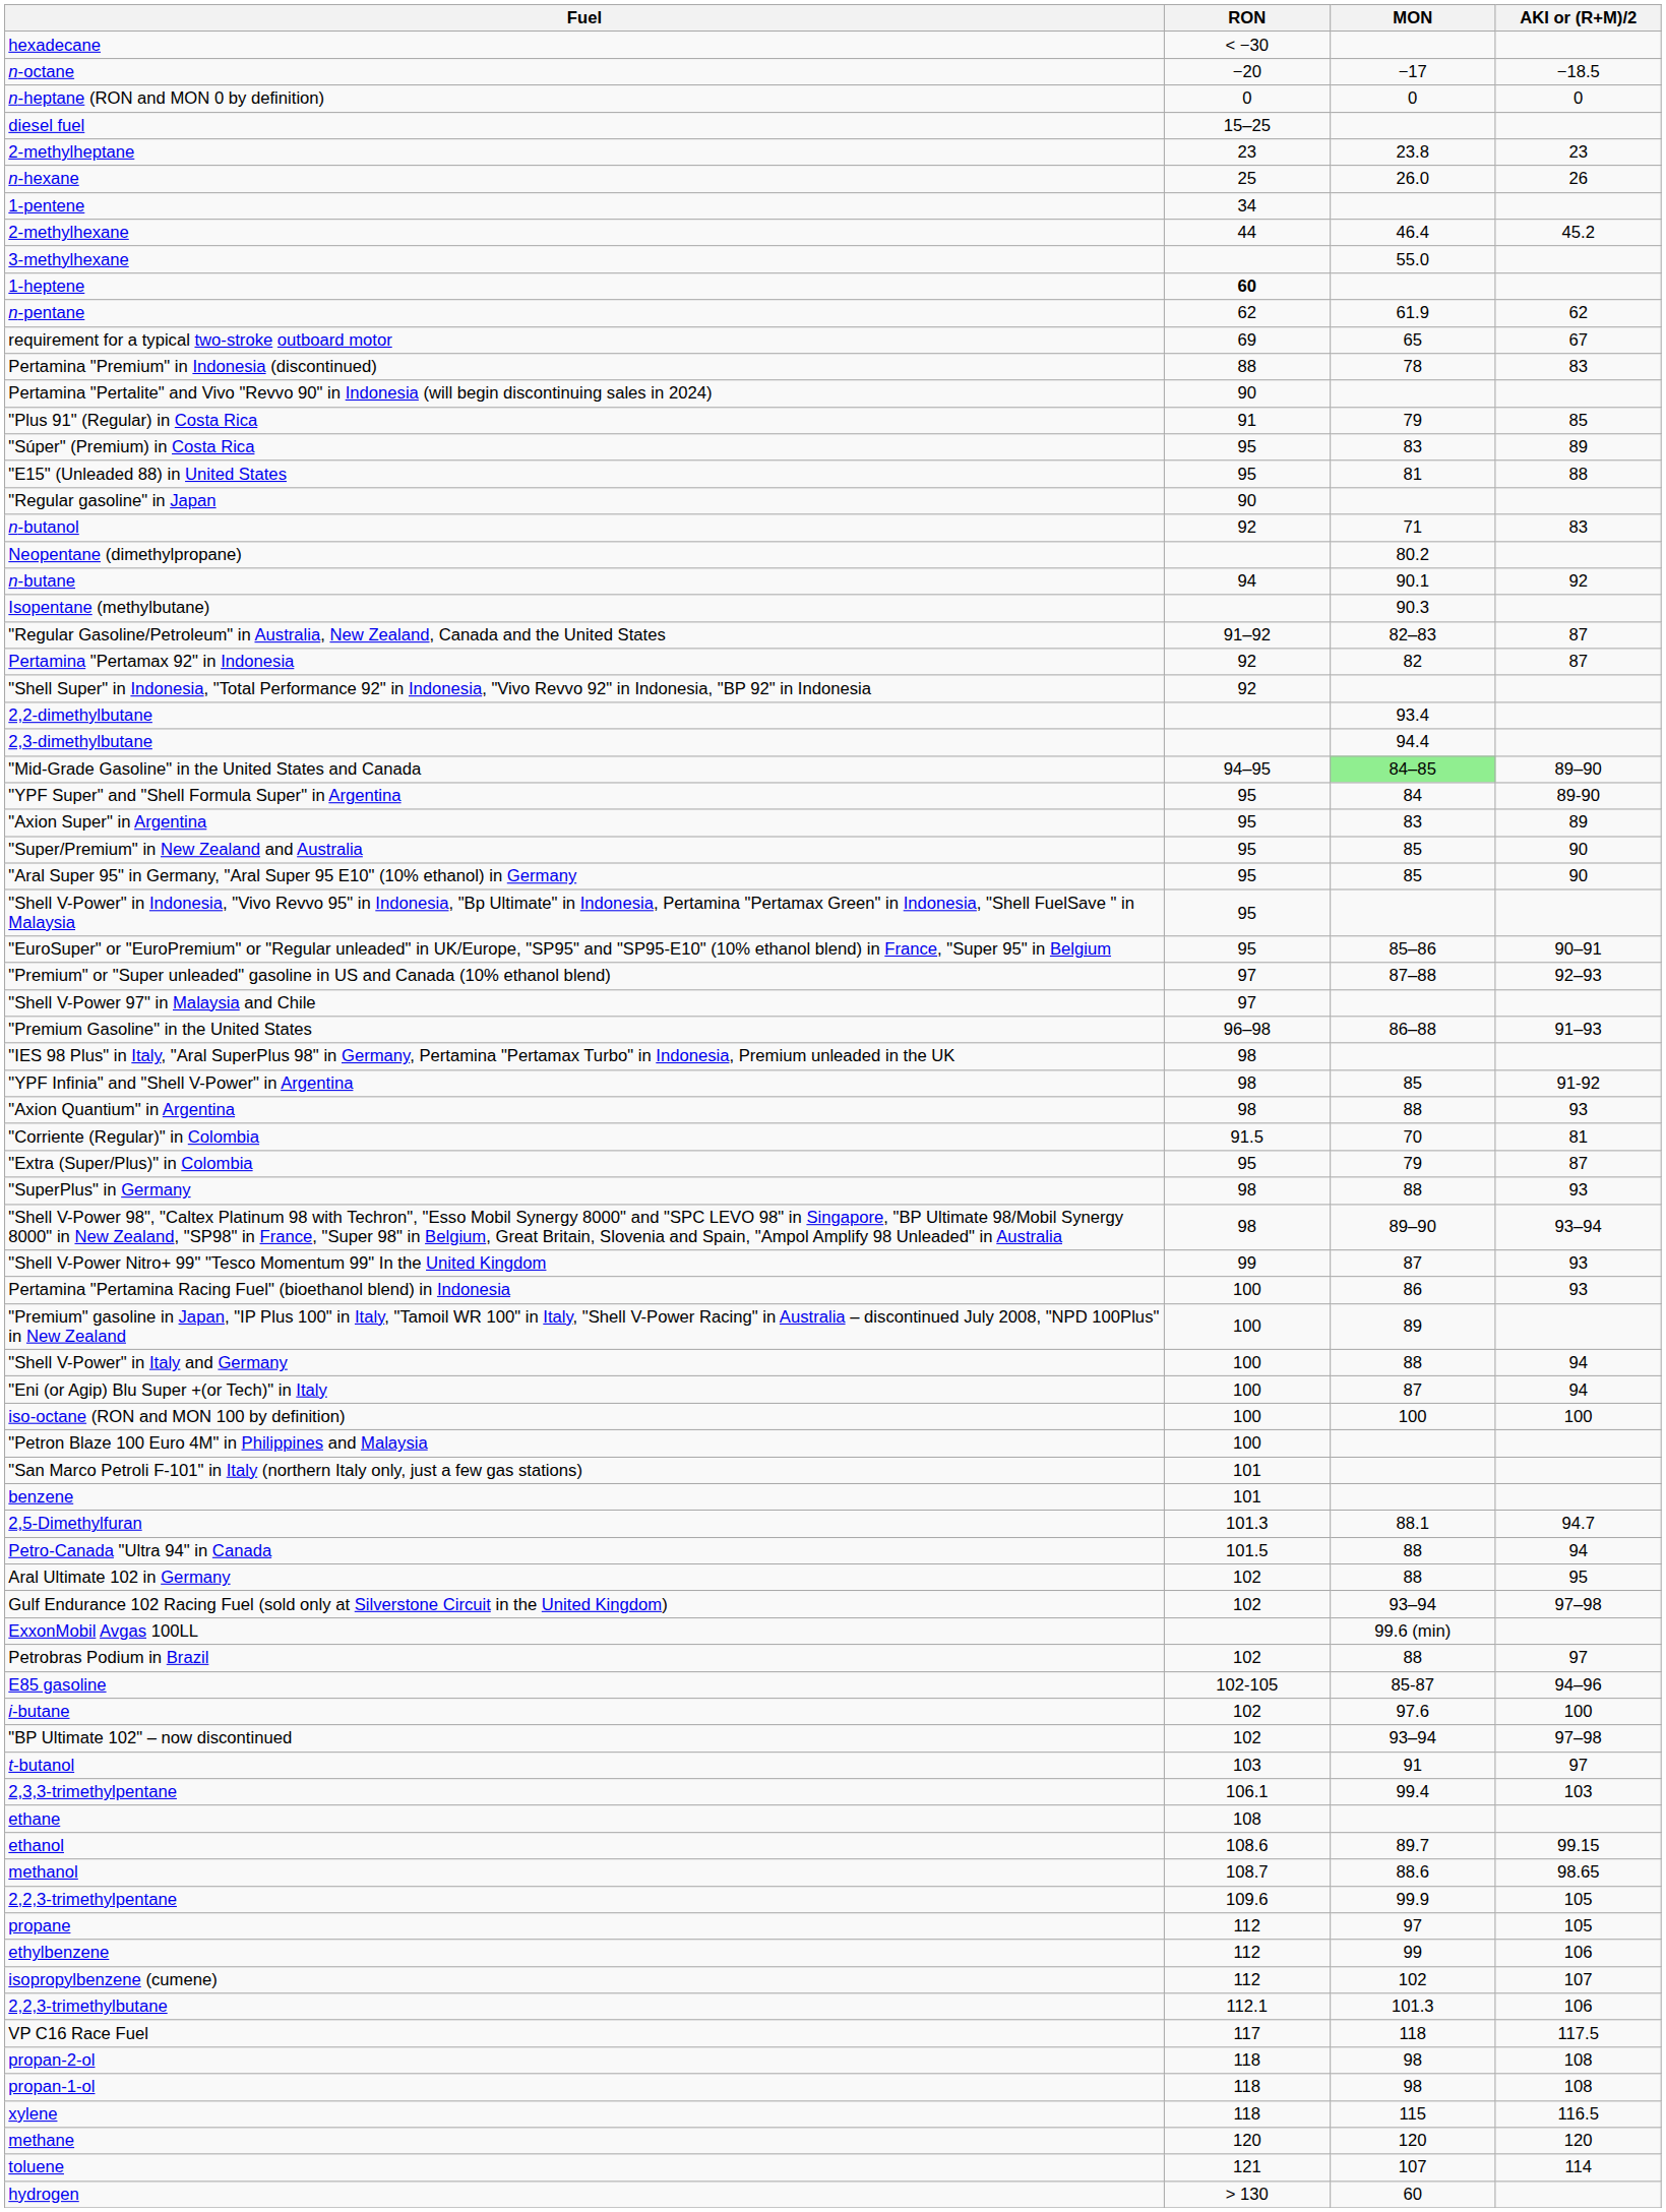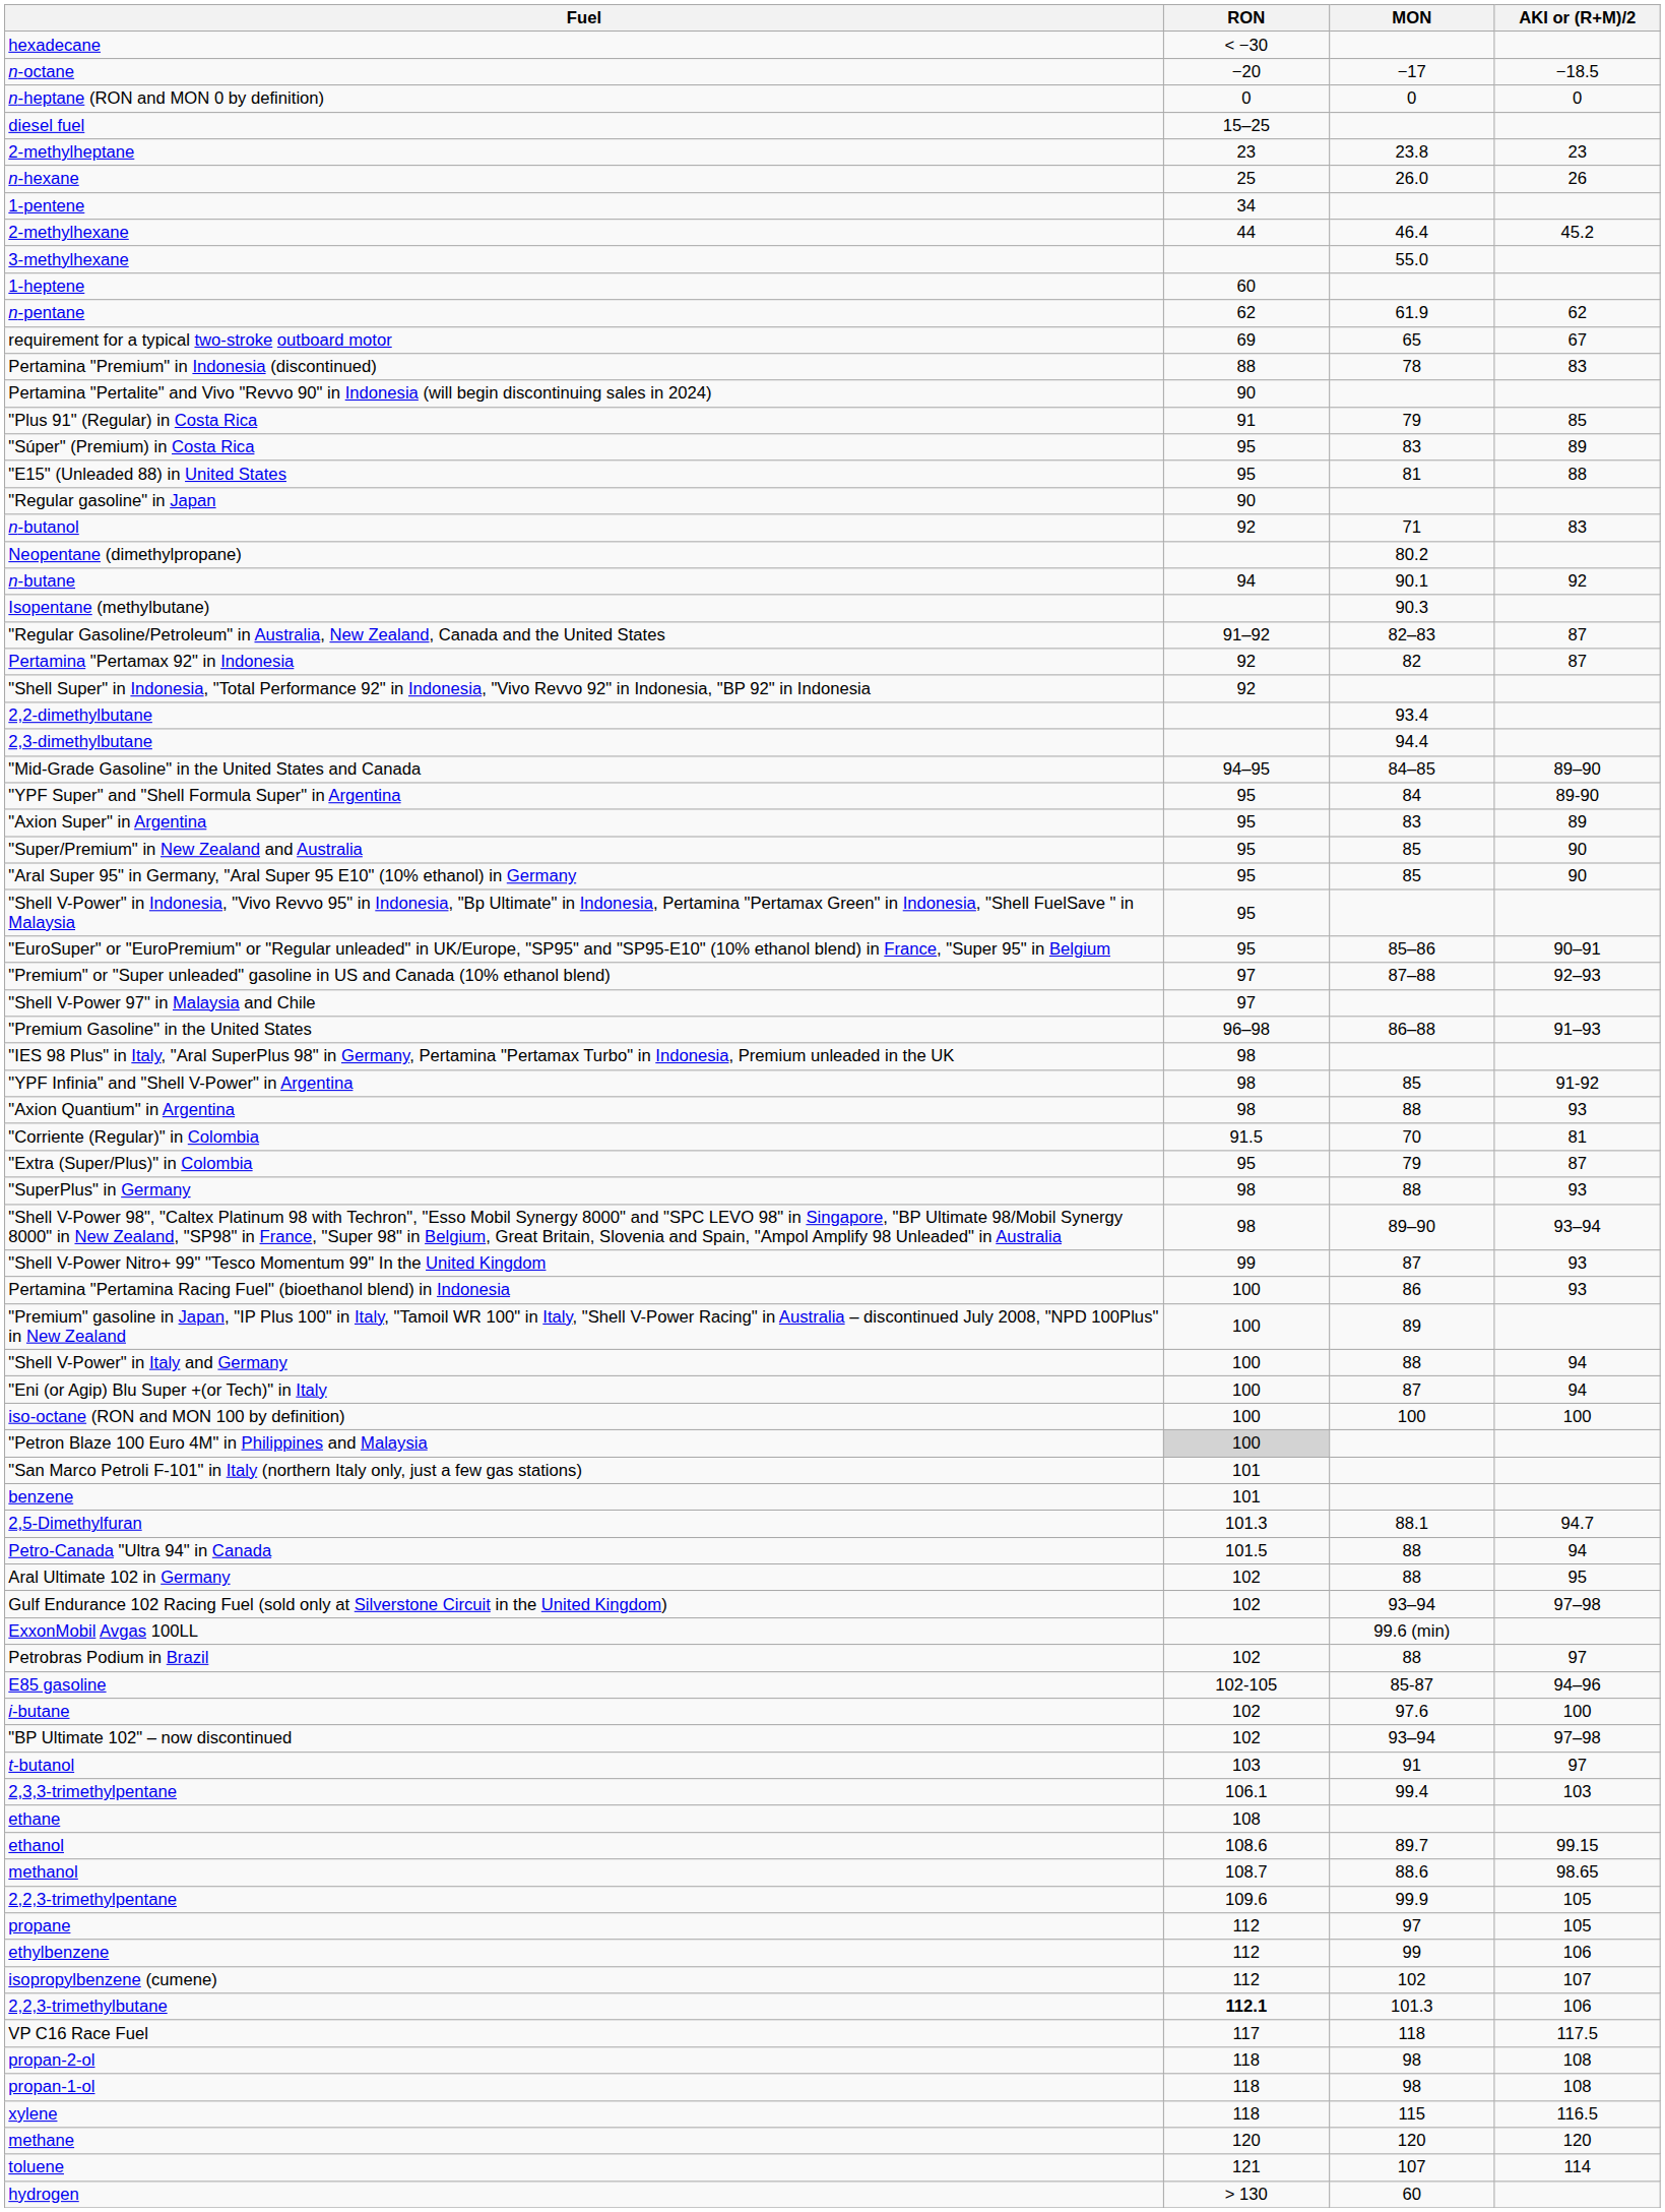1-heptene | RON: bold -> normal
"Mid-Grade Gasoline" in the United States and Canada | MON: lightgreen background -> no background
"Petron Blaze 100 Euro 4M" in Philippines and Malaysia | RON: no background -> lightgrey background
2,2,3-trimethylbutane | RON: normal -> bold
